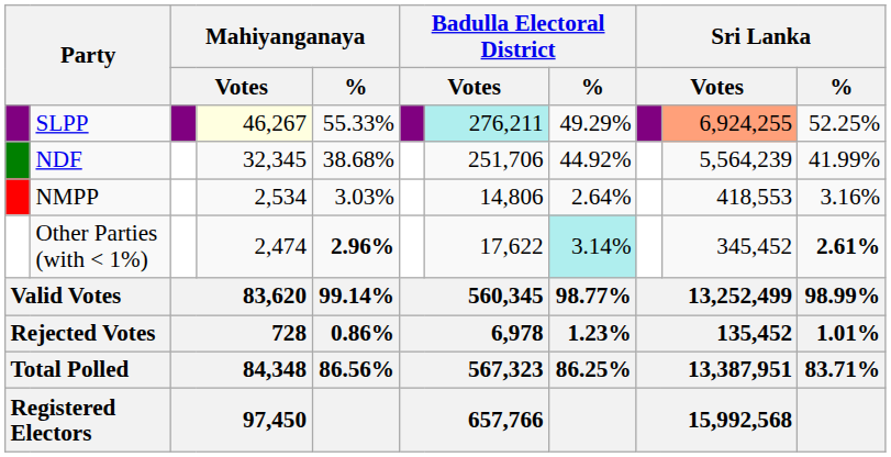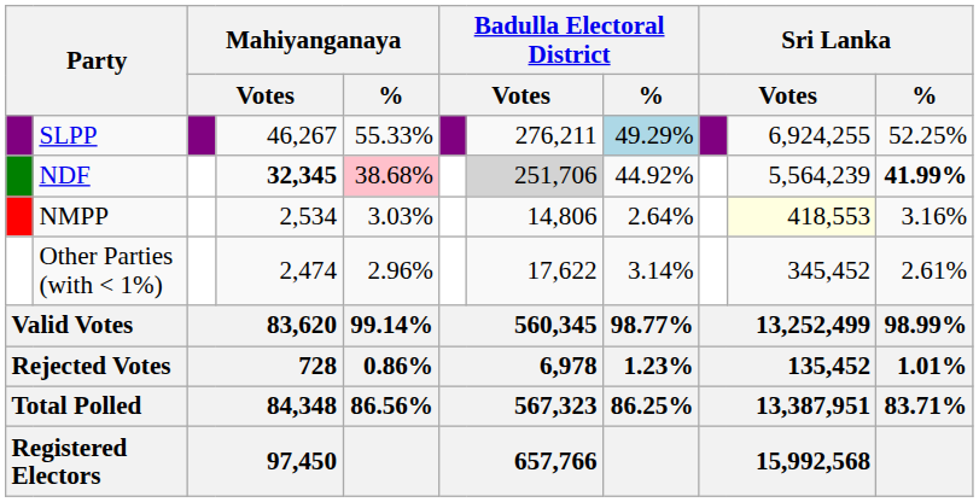SLPP | column 4: lightyellow background -> no background
SLPP | column 7: paleturquoise background -> no background
SLPP | Badulla Electoral District / %: no background -> lightblue background
SLPP | column 10: lightsalmon background -> no background
NDF | column 4: normal -> bold
NDF | Mahiyanganaya / %: no background -> pink background
NDF | column 7: no background -> lightgrey background
NDF | Sri Lanka / %: normal -> bold
NMPP | column 10: no background -> lightyellow background
Other Parties (with < 1%) | Mahiyanganaya / %: bold -> normal
Other Parties (with < 1%) | Badulla Electoral District / %: paleturquoise background -> no background
Other Parties (with < 1%) | Sri Lanka / %: bold -> normal
